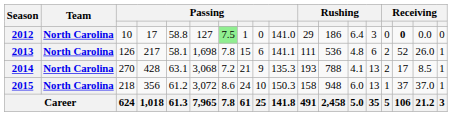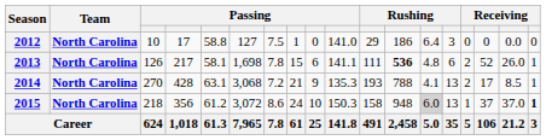2012 | column 7: lightgreen background -> no background
2012 | column 16: bold -> normal
2013 | column 12: normal -> bold
2015 | column 13: no background -> lightgrey background
2015 | column 18: normal -> bold
